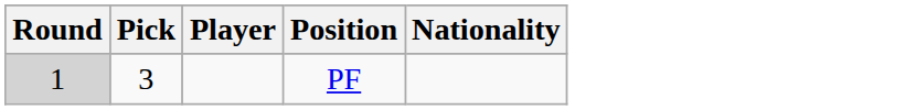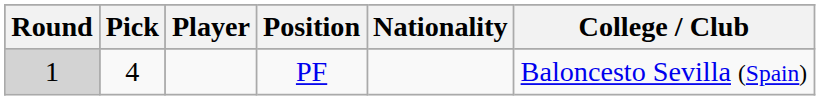+ column: College / Club | Baloncesto Sevilla (Spain)
PF | Pick: 3 -> 4
